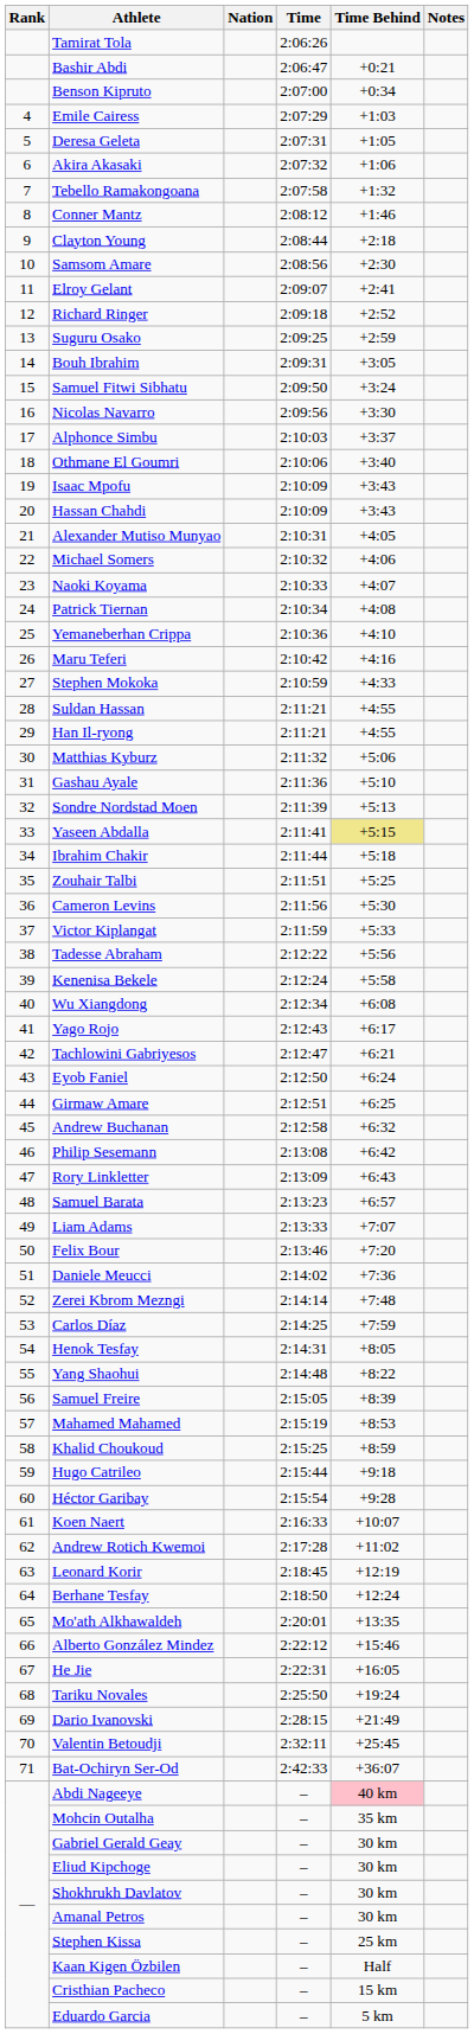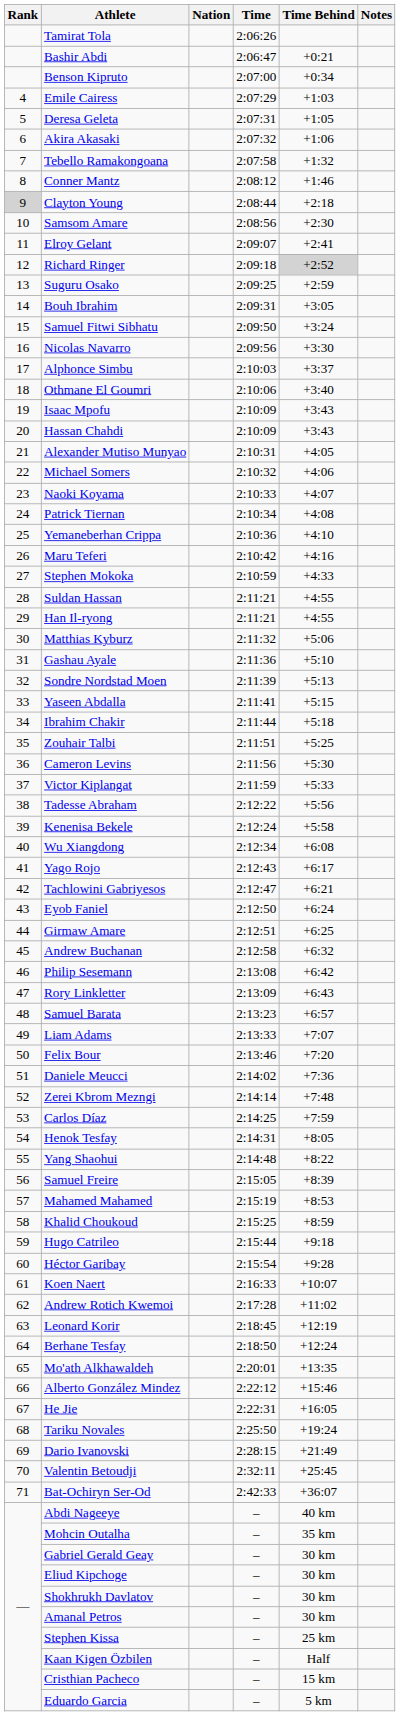Clayton Young | Rank: no background -> lightgrey background
Richard Ringer | Time Behind: no background -> lightgrey background
Yaseen Abdalla | Time Behind: khaki background -> no background
Abdi Nageeye | Time Behind: pink background -> no background
